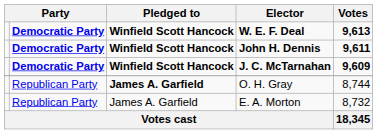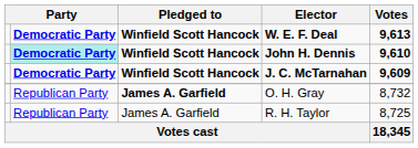John H. Dennis | column 2: no background -> paleturquoise background
John H. Dennis | Votes: 9,611 -> 9,610
O. H. Gray | Votes: 8,744 -> 8,732
- row: Republican Party | James A. Garfield | E. A. Morton | 8,732
+ row: Republican Party | James A. Garfield | R. H. Taylor | 8,725
